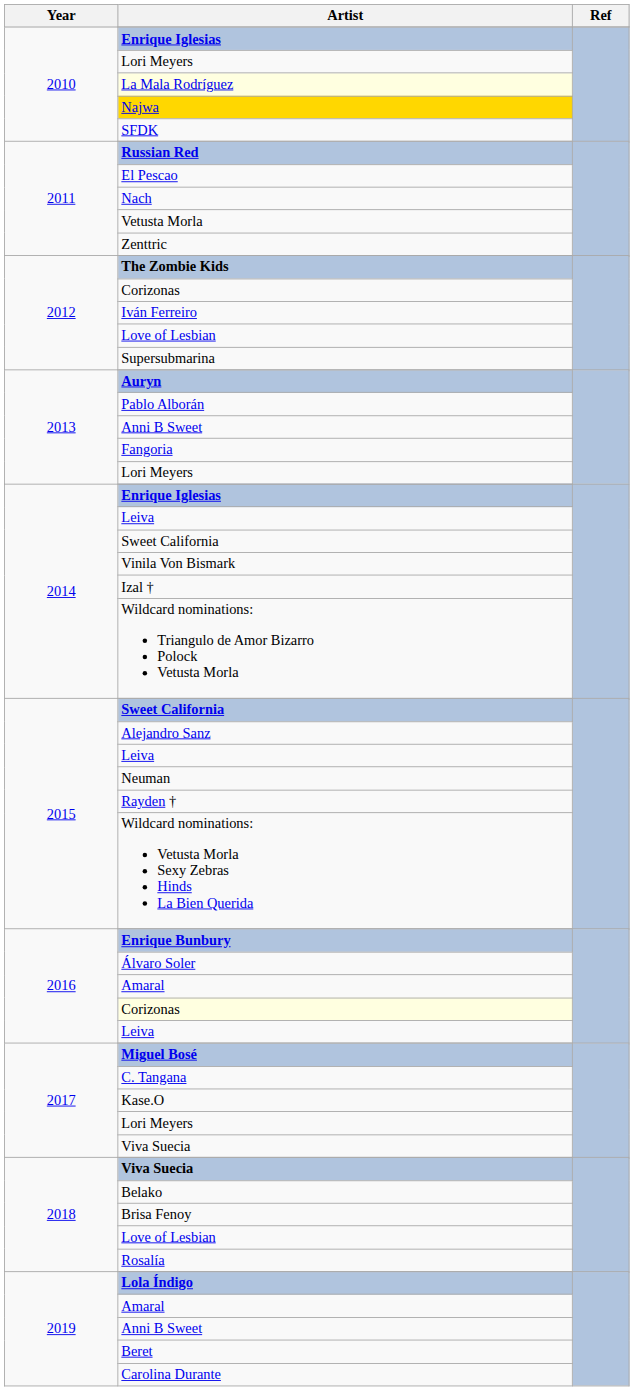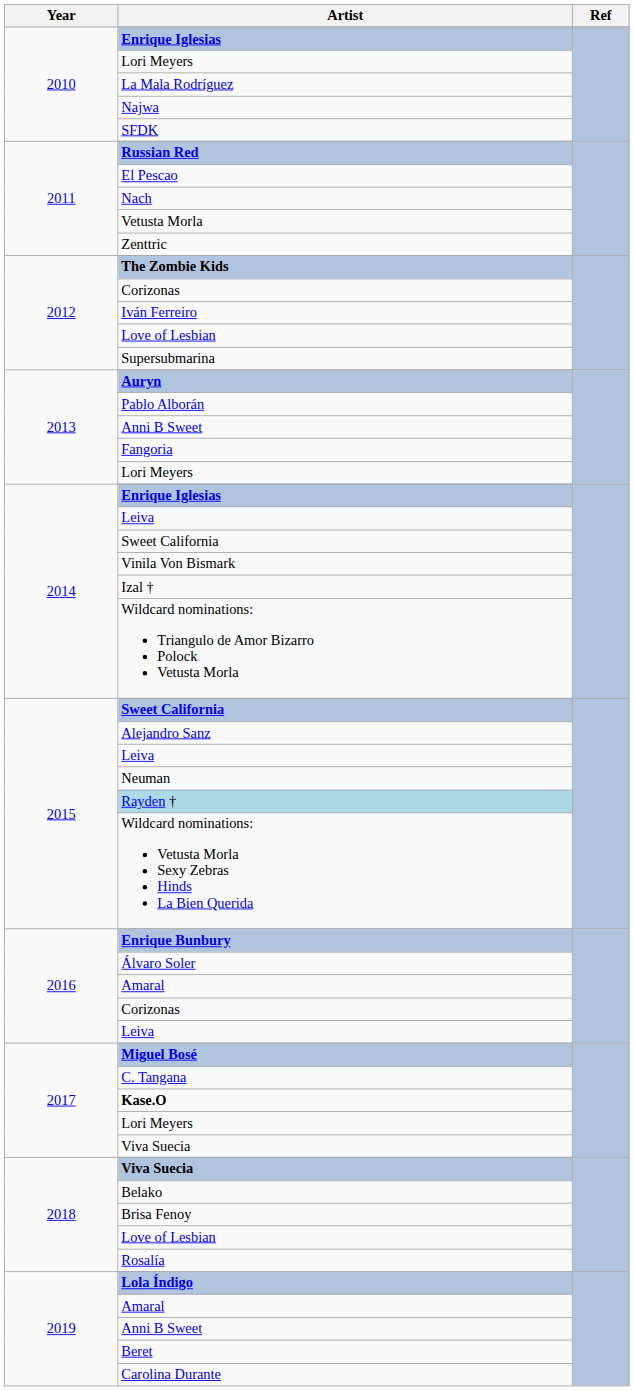La Mala Rodríguez | Artist: lightyellow background -> no background
Najwa | Artist: gold background -> no background
Rayden † | Artist: no background -> lightblue background
2016 / Corizonas | Artist: lightyellow background -> no background
Kase.O | Artist: normal -> bold
